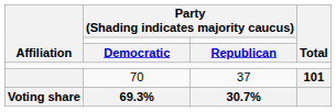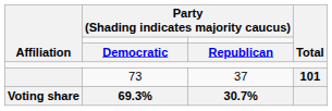101 | column 2: 70 -> 73
